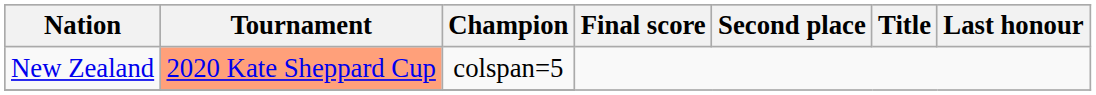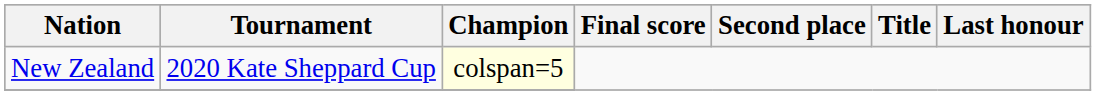New Zealand | Tournament: lightsalmon background -> no background
New Zealand | Champion: no background -> lightyellow background
